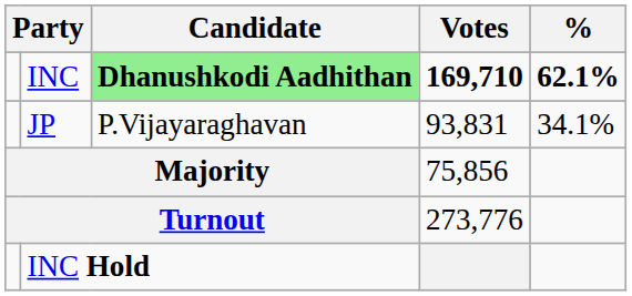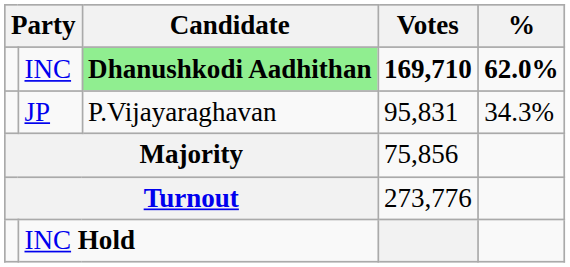INC | %: 62.1% -> 62.0%
JP | Votes: 93,831 -> 95,831
JP | %: 34.1% -> 34.3%
